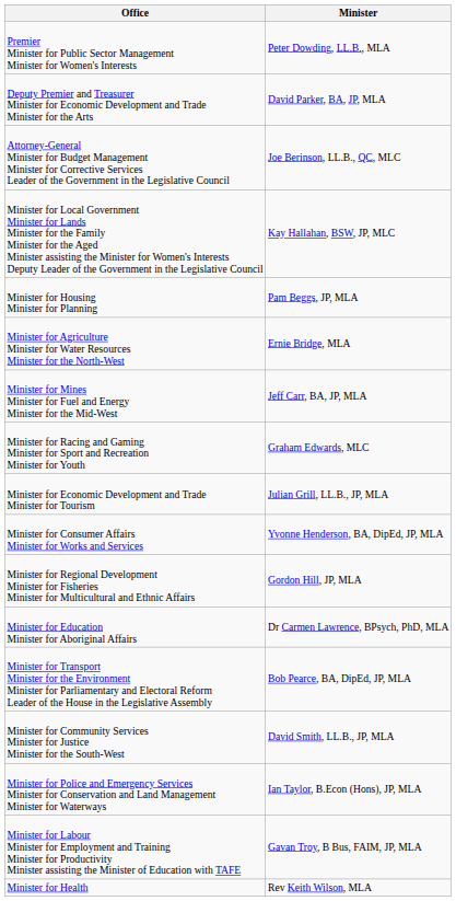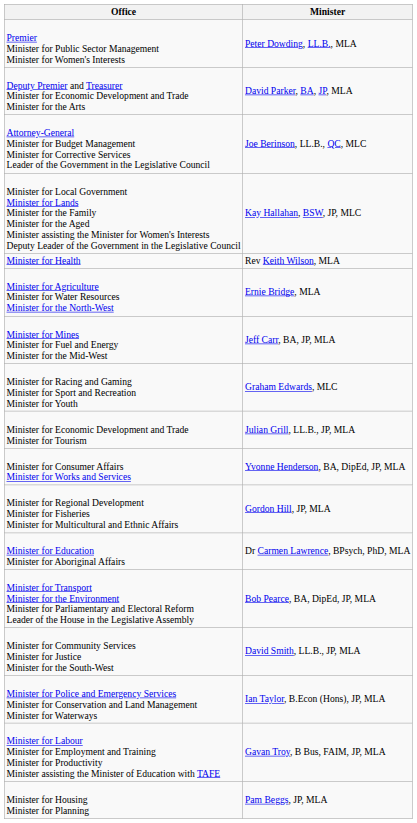rows swapped: Minister for Housing Minister for Planning <-> Minister for Health
